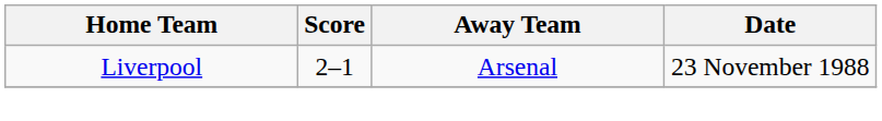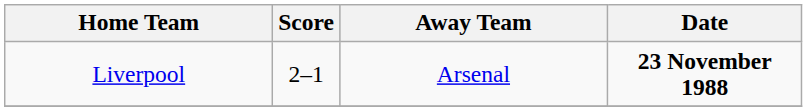Liverpool | Date: normal -> bold
